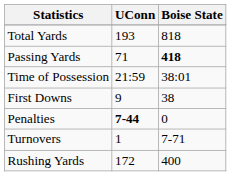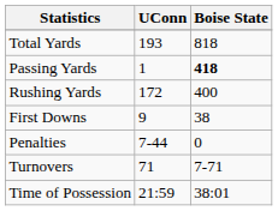Passing Yards | UConn: 71 -> 1
rows swapped: Rushing Yards <-> Time of Possession
Penalties | UConn: bold -> normal
Turnovers | UConn: 1 -> 71
